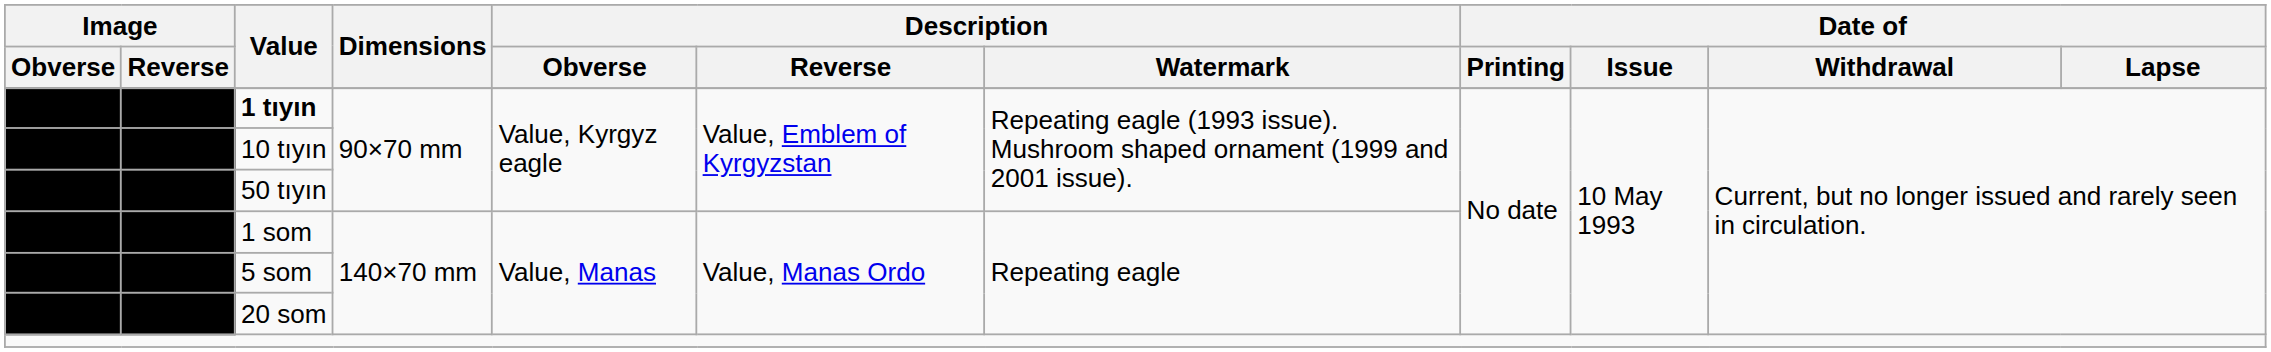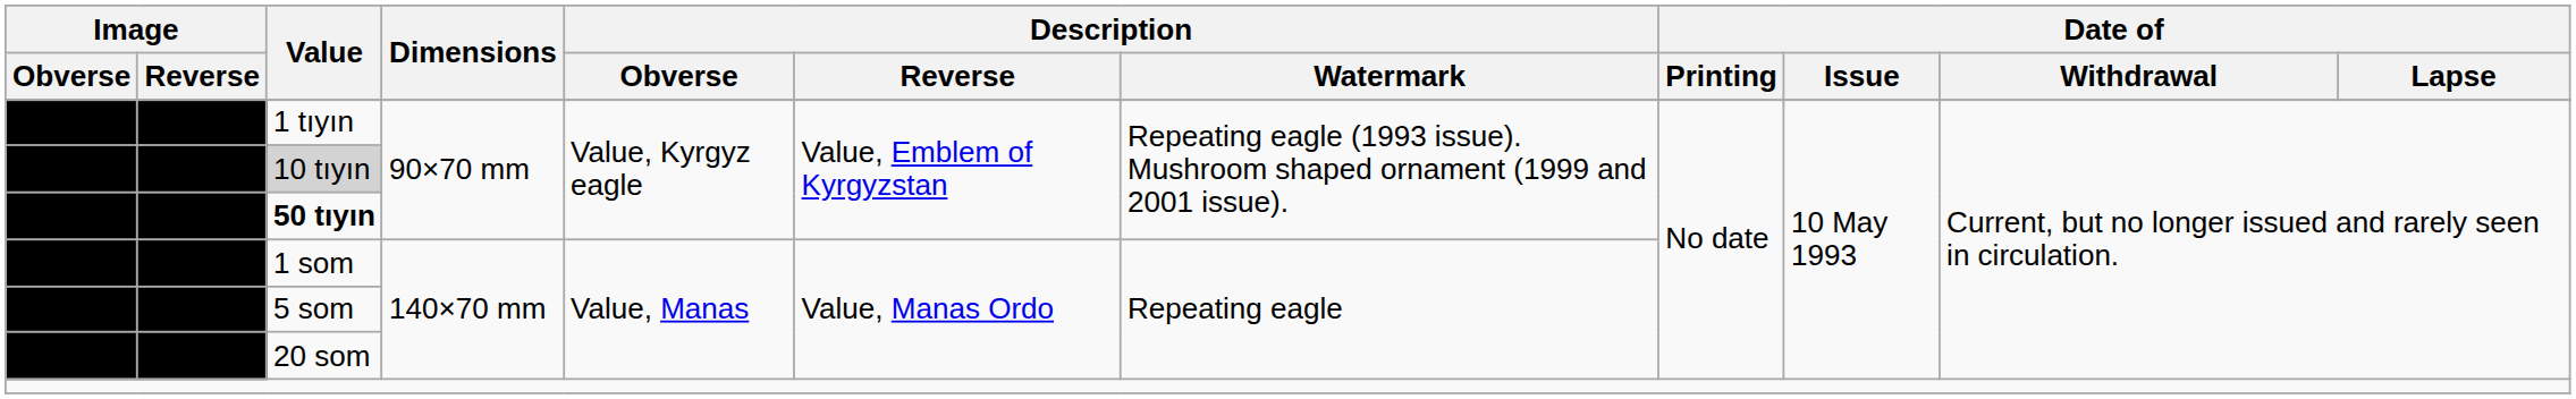1 tıyın | Value: bold -> normal
10 tıyın | Value: no background -> lightgrey background
50 tıyın | Value: normal -> bold
